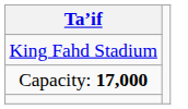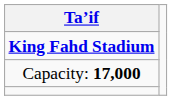King Fahd Stadium | Ta’if: normal -> bold
